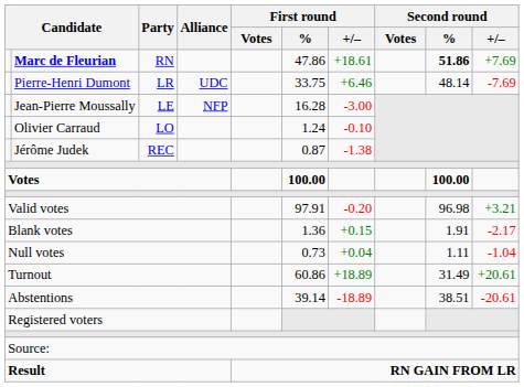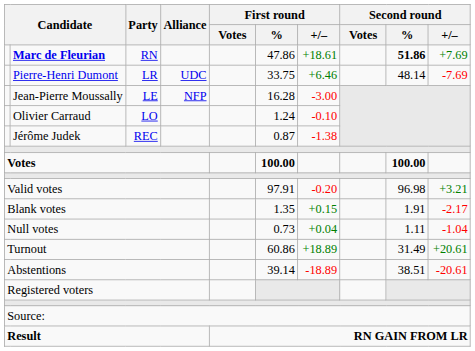Blank votes | First round / %: 1.36 -> 1.35
